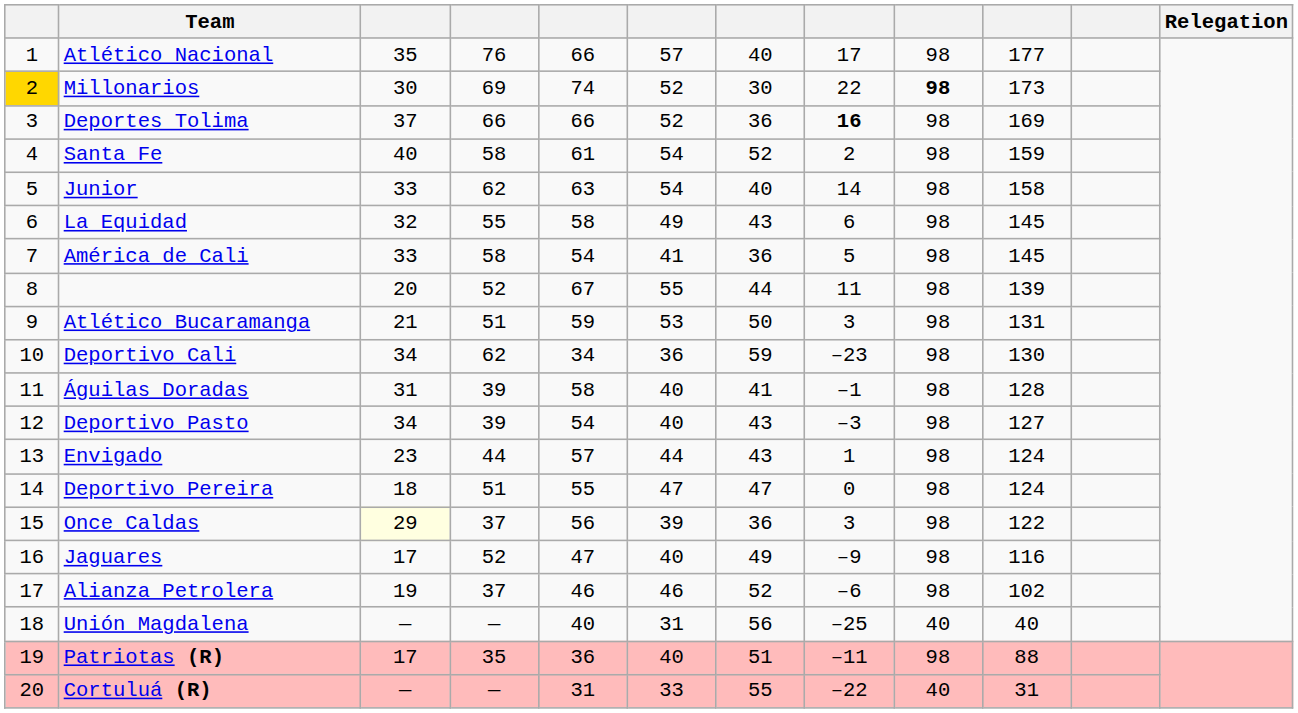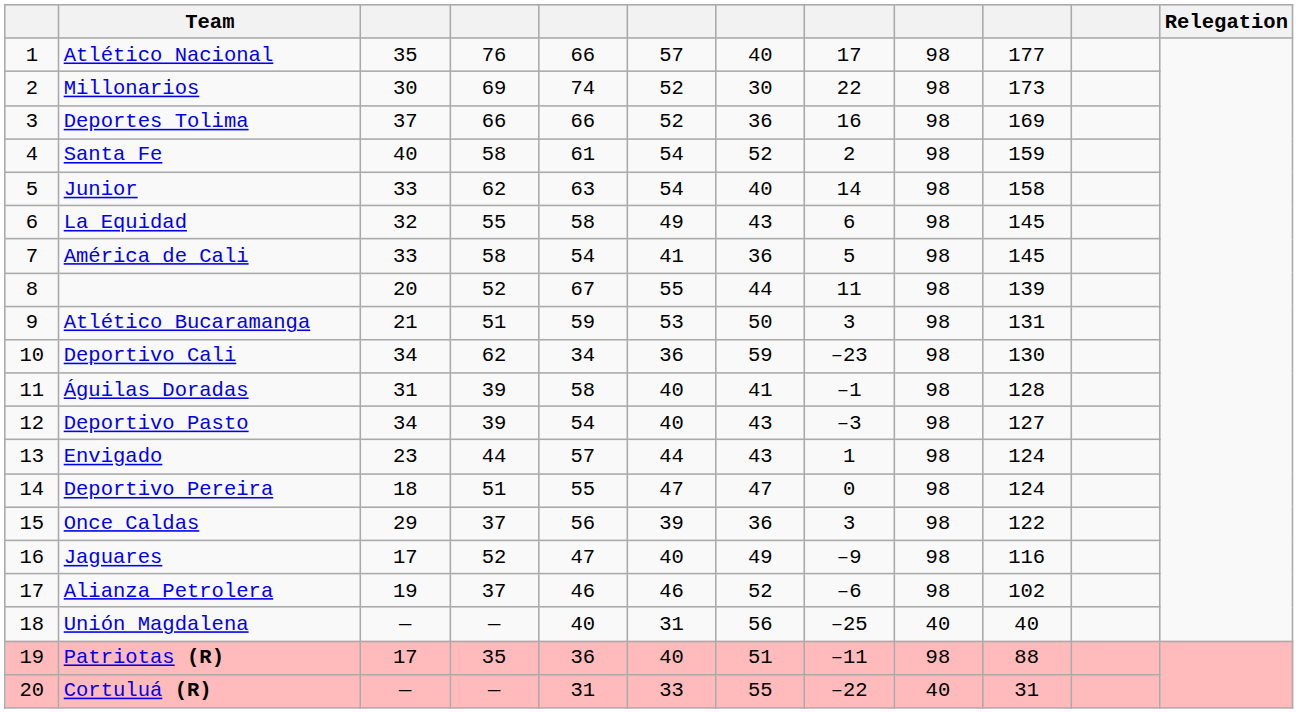Millonarios | column 1: gold background -> no background
Millonarios | column 9: bold -> normal
Deportes Tolima | column 8: bold -> normal
Once Caldas | column 3: lightyellow background -> no background
